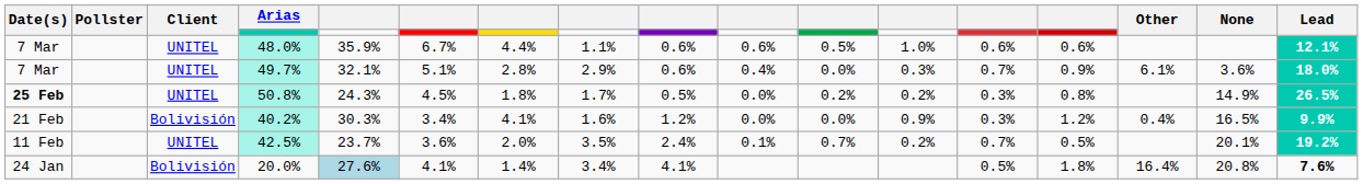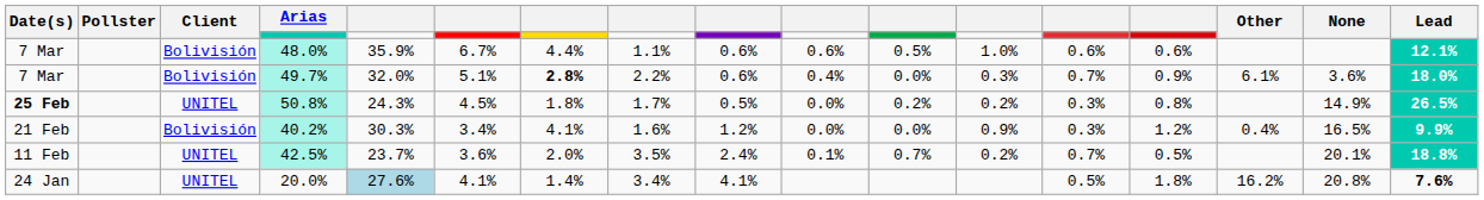48.0% | Client: UNITEL -> Bolivisión
49.7% | Client: UNITEL -> Bolivisión
49.7% | column 5: 32.1% -> 32.0%
49.7% | column 7: normal -> bold
49.7% | column 8: 2.9% -> 2.2%
42.5% | Lead: 19.2% -> 18.8%
20.0% | Client: Bolivisión -> UNITEL
20.0% | Other: 16.4% -> 16.2%
